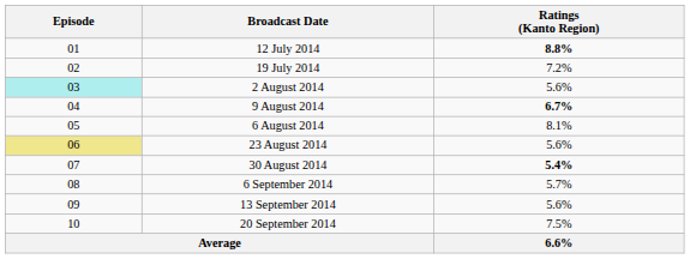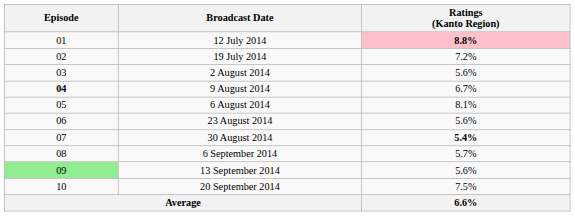12 July 2014 | Ratings (Kanto Region): no background -> pink background
2 August 2014 | Episode: paleturquoise background -> no background
9 August 2014 | Episode: normal -> bold
9 August 2014 | Ratings (Kanto Region): bold -> normal
23 August 2014 | Episode: khaki background -> no background
13 September 2014 | Episode: no background -> lightgreen background
